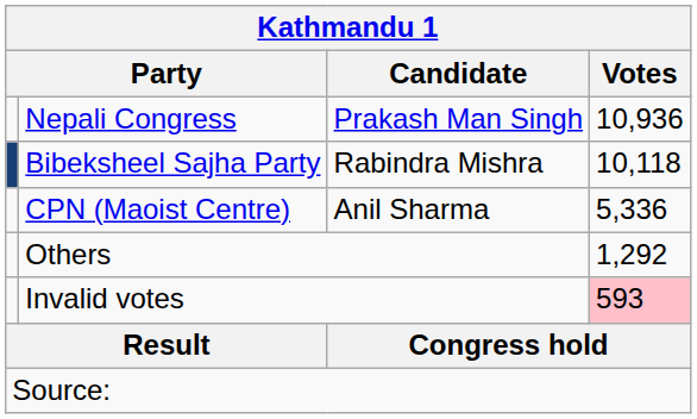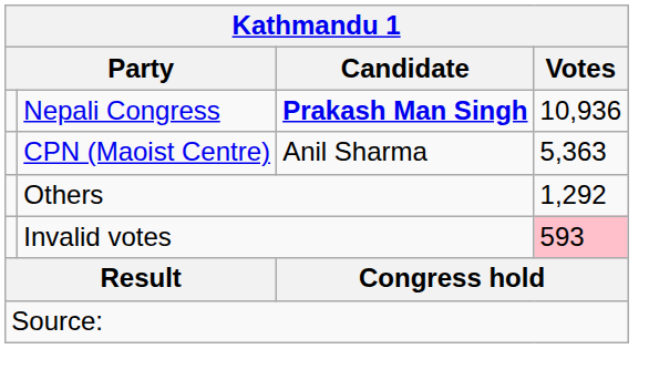Nepali Congress | Candidate: normal -> bold
- row: Bibeksheel Sajha Party | Rabindra Mishra | 10,118
CPN (Maoist Centre) | Votes: 5,336 -> 5,363
